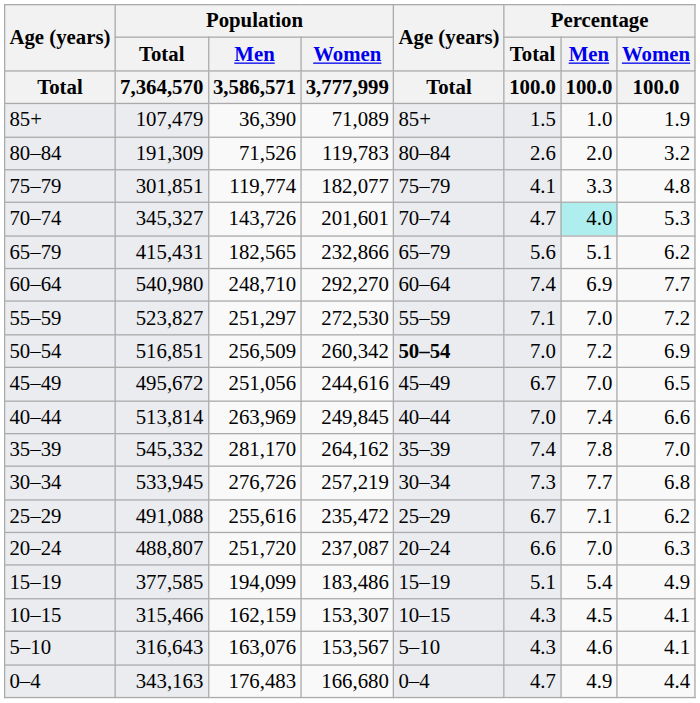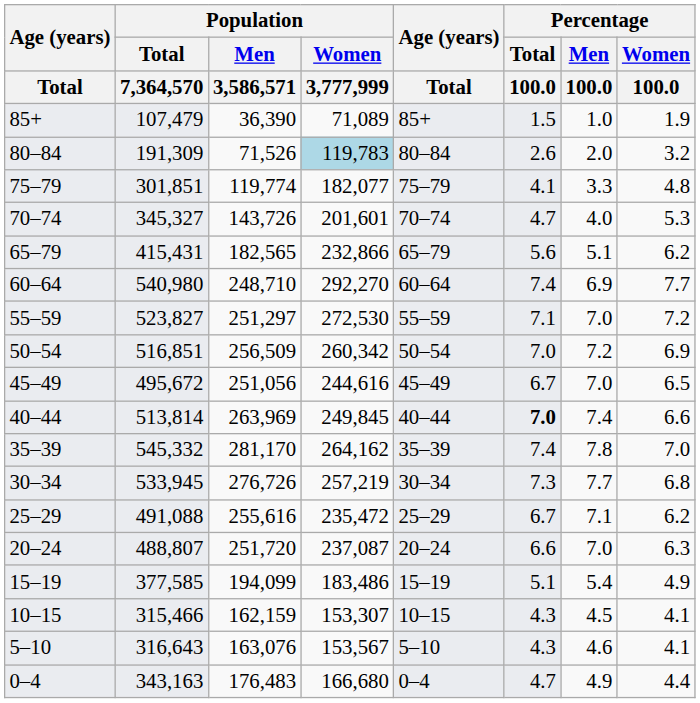row 5 | Population / Women / 3,777,999: no background -> lightblue background
row 7 | Percentage / Men / 100.0: paleturquoise background -> no background
row 11 | column 5: bold -> normal
row 13 | Percentage / Total / 100.0: normal -> bold
